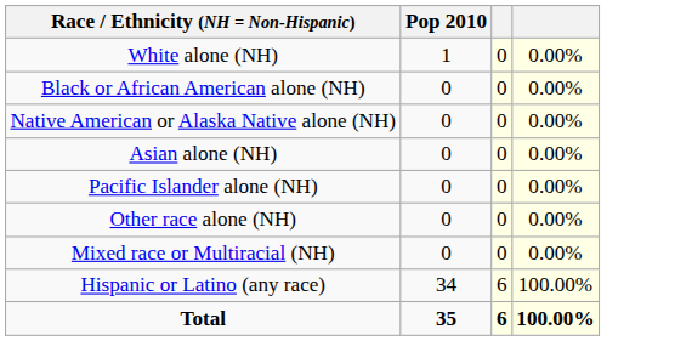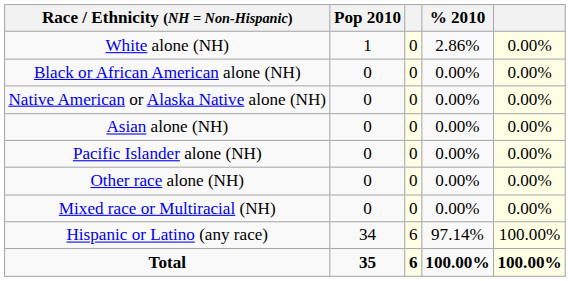+ column: % 2010 | 2.86% | 0.00% | 0.00% | 0.00% | 0.00% | 0.00% | 0.00% | 97.14% | 100.00%
